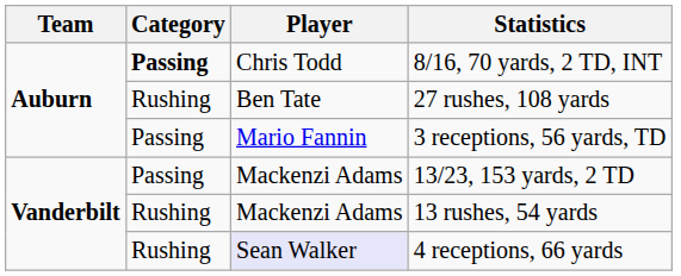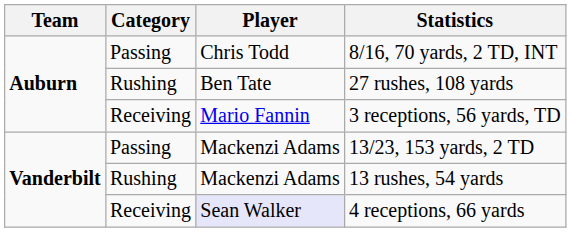8/16, 70 yards, 2 TD, INT | Category: bold -> normal
3 receptions, 56 yards, TD | Category: Passing -> Receiving
4 receptions, 66 yards | Category: Rushing -> Receiving
